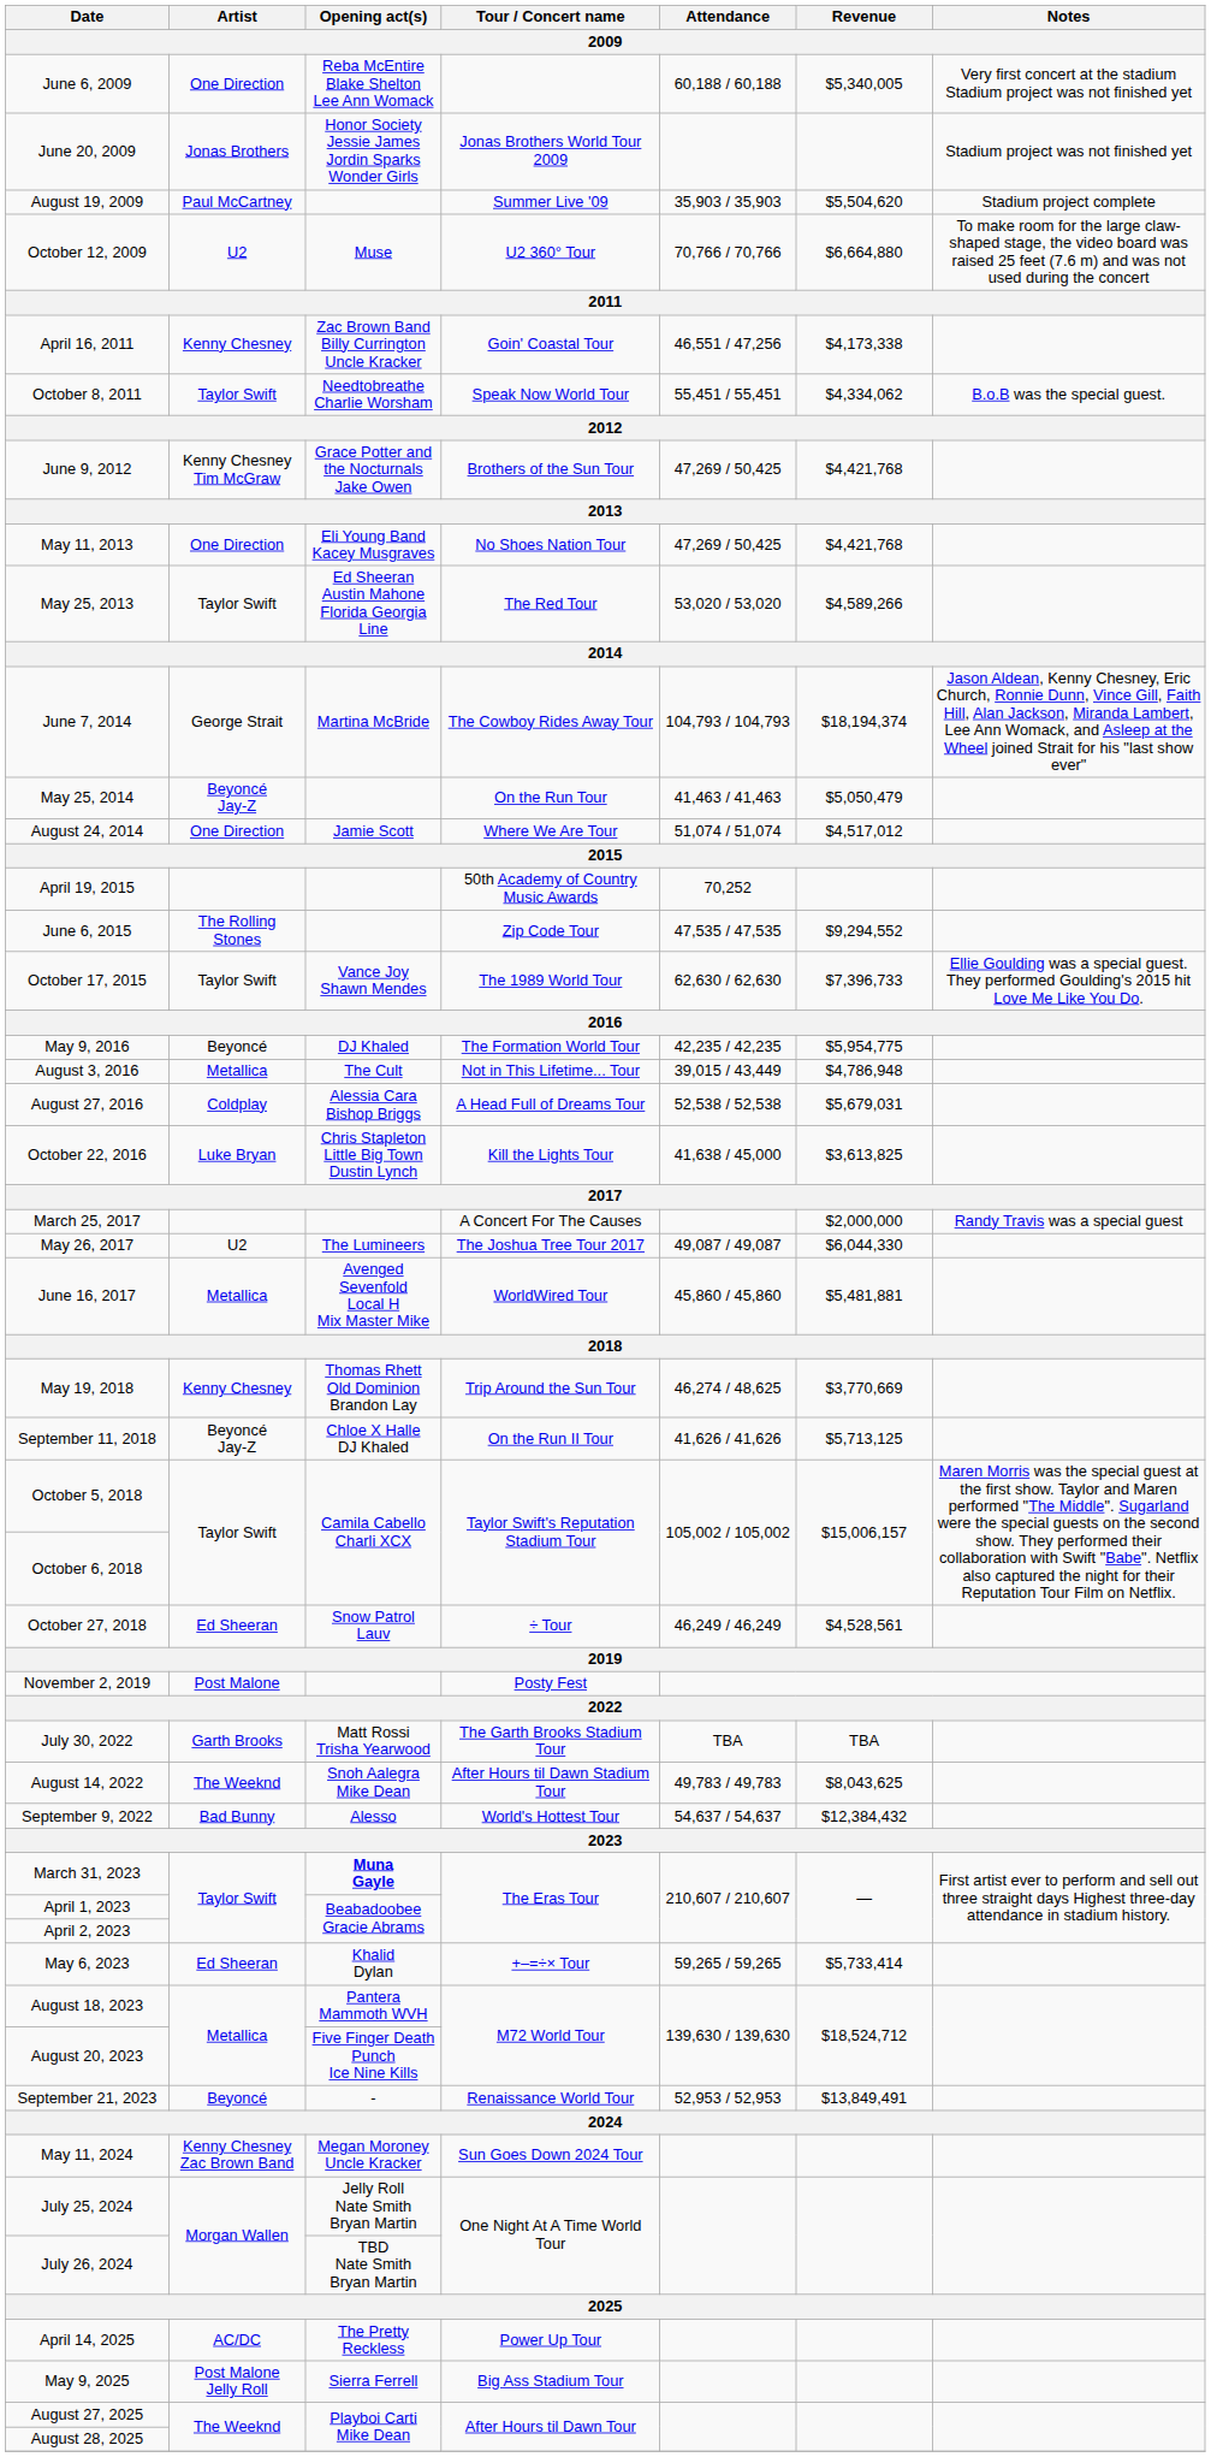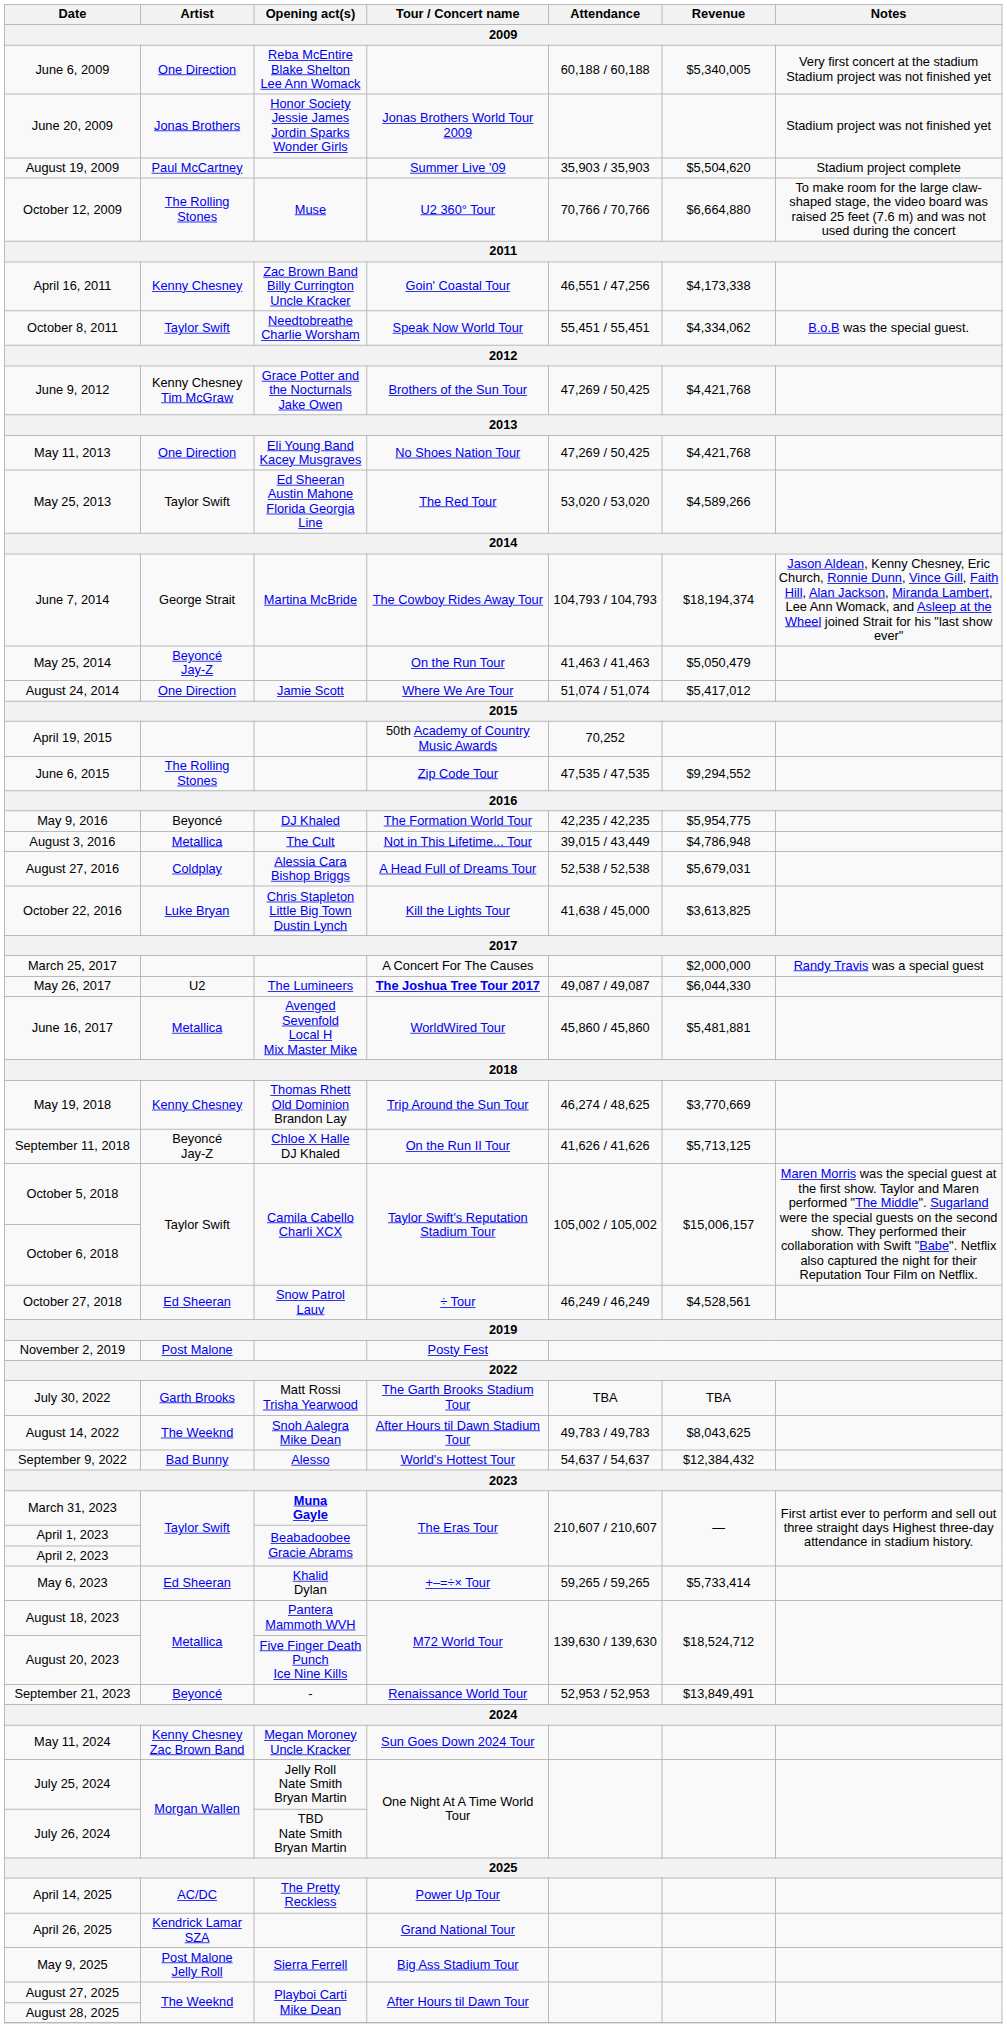October 12, 2009 | Artist: U2 -> The Rolling Stones
August 24, 2014 | Revenue: $4,517,012 -> $5,417,012
- row: October 17, 2015 | Taylor Swift | Vance Joy Shawn Mendes | The 1989 World Tour | 62,630 / 62,630 | $7,396,733 | Ellie Goulding was a special guest. They performed Goulding's 2015 hit Love Me Like You Do.
May 26, 2017 | Tour / Concert name: normal -> bold
+ row: April 26, 2025 | Kendrick Lamar SZA | Grand National Tour
